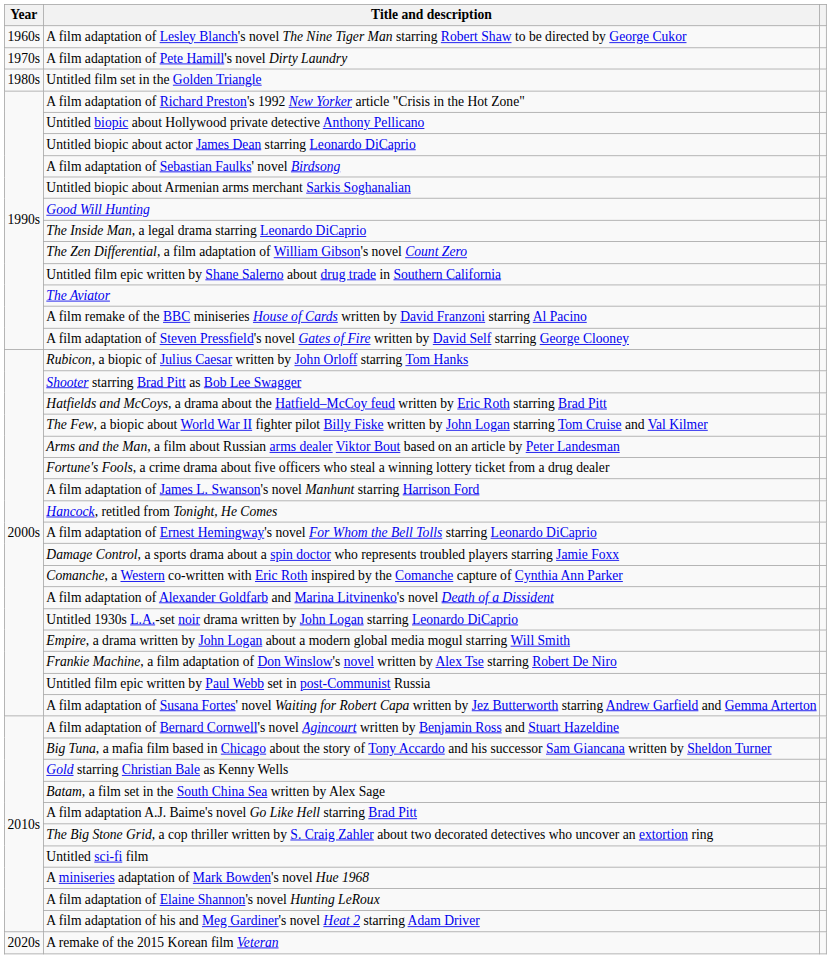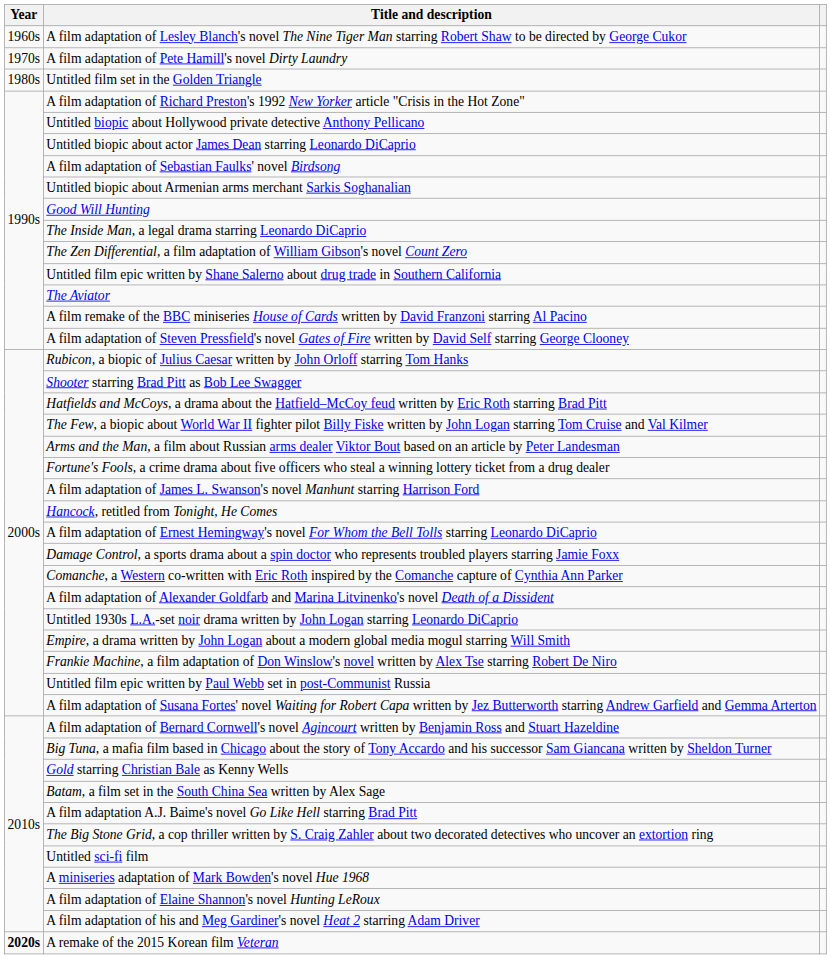A remake of the 2015 Korean film Veteran | Year: normal -> bold
